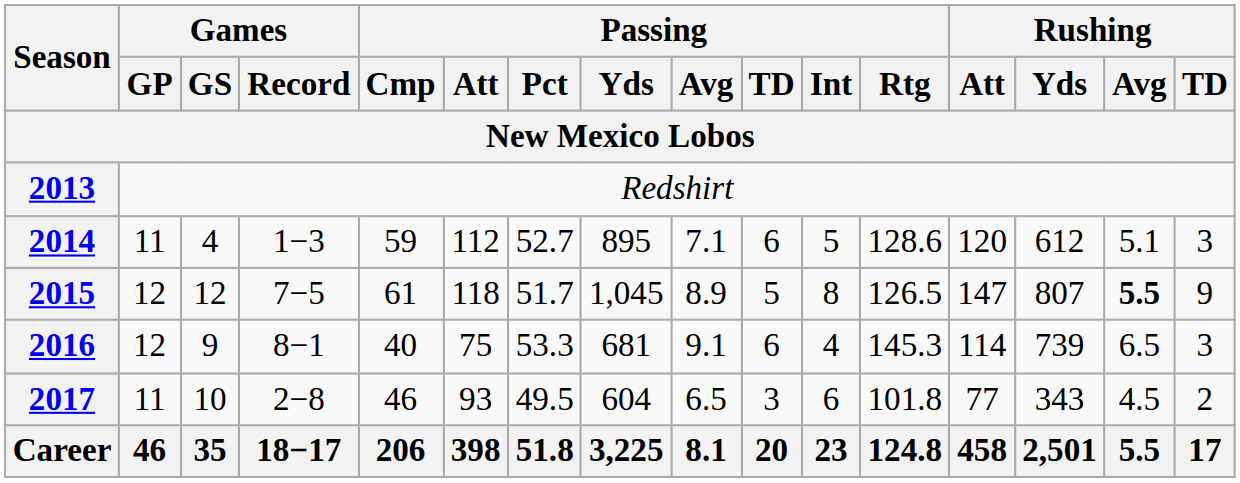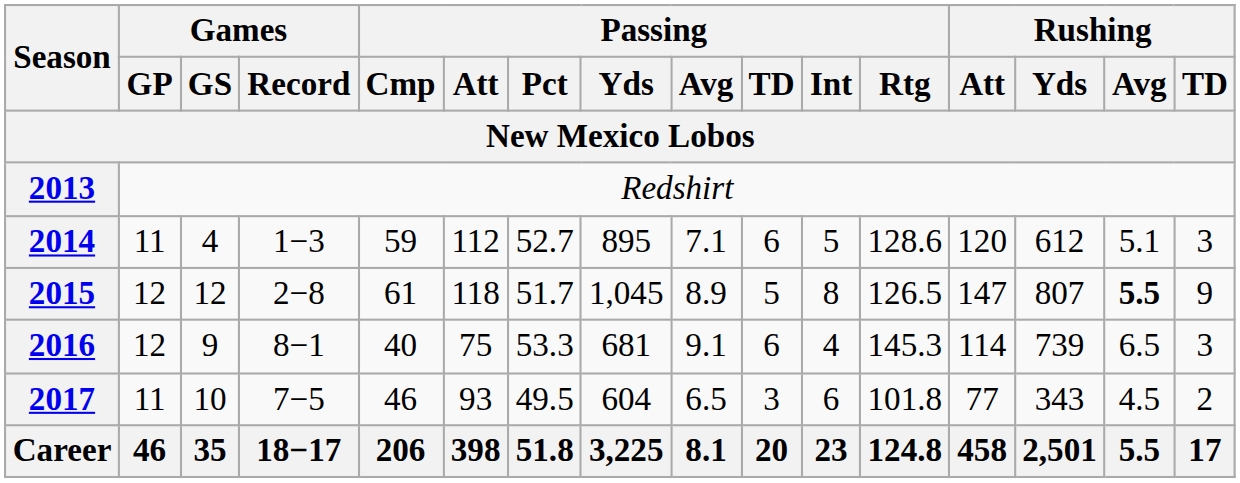2015 | Games / Record / New Mexico Lobos: 7−5 -> 2−8
2017 | Games / Record / New Mexico Lobos: 2−8 -> 7−5
